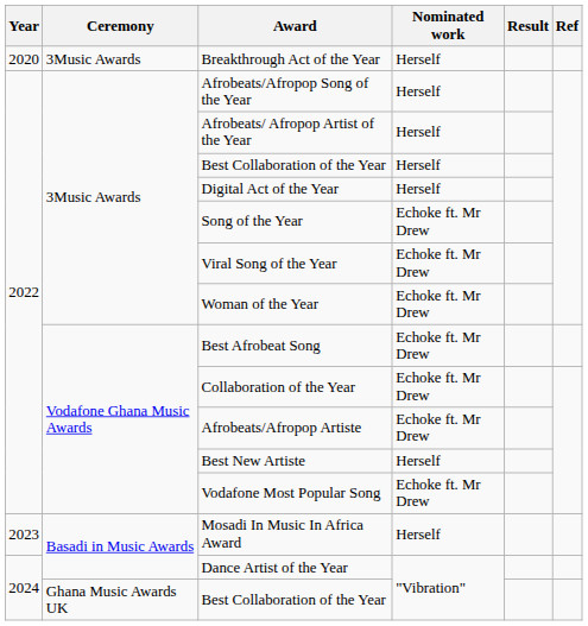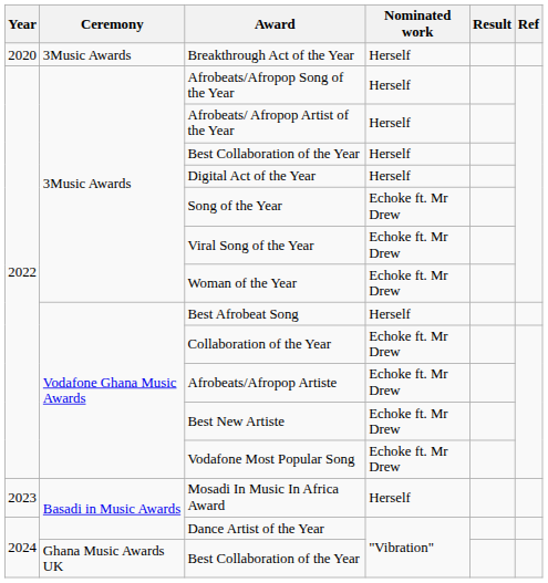Best Afrobeat Song | Nominated work: Echoke ft. Mr Drew -> Herself
Best New Artiste | Nominated work: Herself -> Echoke ft. Mr Drew
